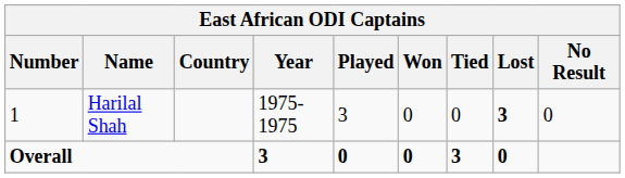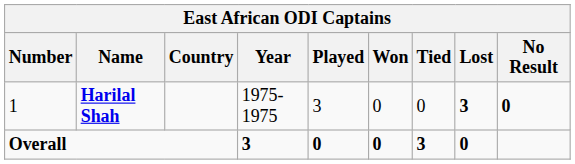1 | Name: normal -> bold
1 | No Result: normal -> bold
